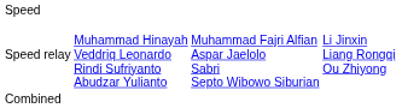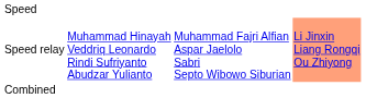Speed relay | column 4: no background -> lightsalmon background
